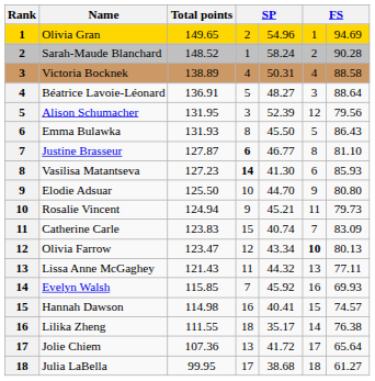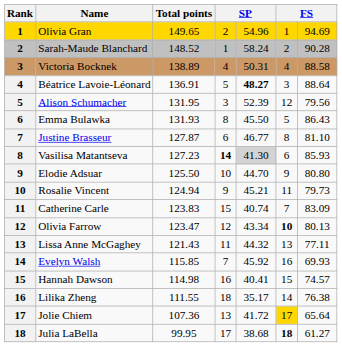Béatrice Lavoie-Léonard | column 5: normal -> bold
Justine Brasseur | column 4: bold -> normal
Vasilisa Matantseva | column 5: no background -> lightgrey background
Jolie Chiem | column 6: no background -> gold background
Julia LaBella | column 6: normal -> bold
